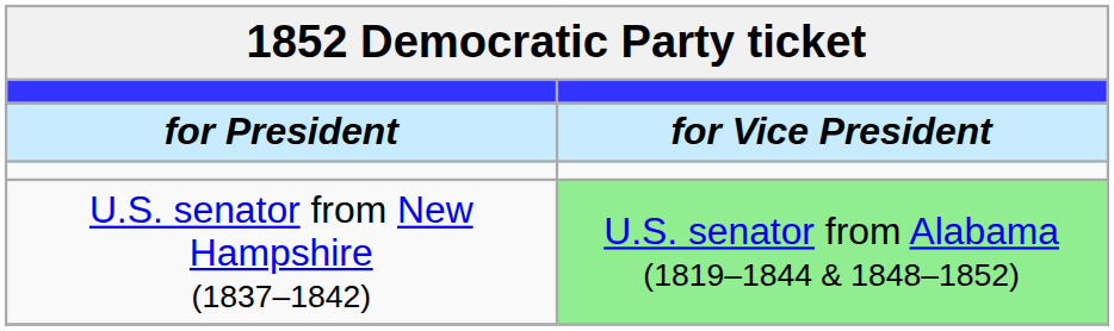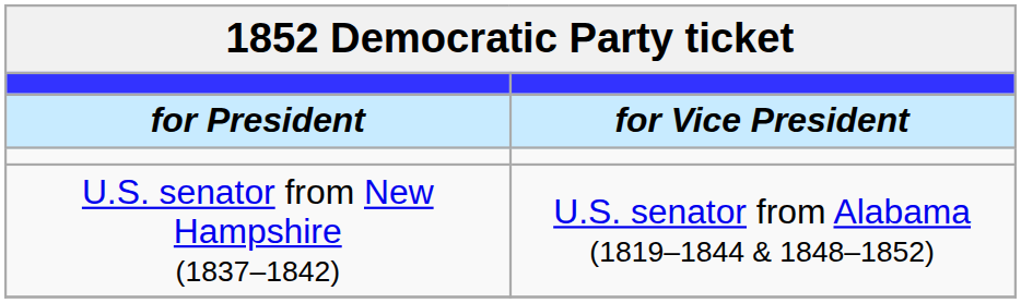U.S. senator from New Hampshire (1837–1842) | column 2: lightgreen background -> no background
